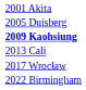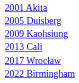2009 Kaohsiung | column 1: bold -> normal
